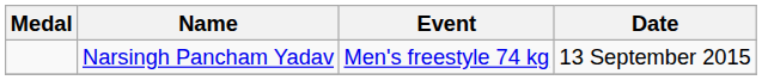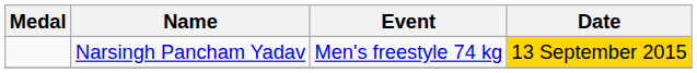Narsingh Pancham Yadav | Date: no background -> gold background
